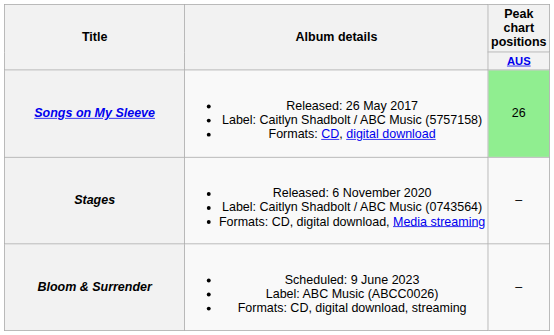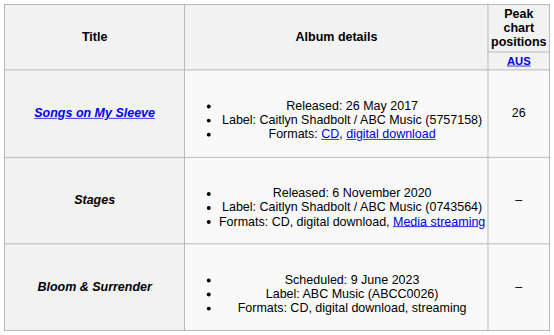Songs on My Sleeve | Peak chart positions / AUS: lightgreen background -> no background
